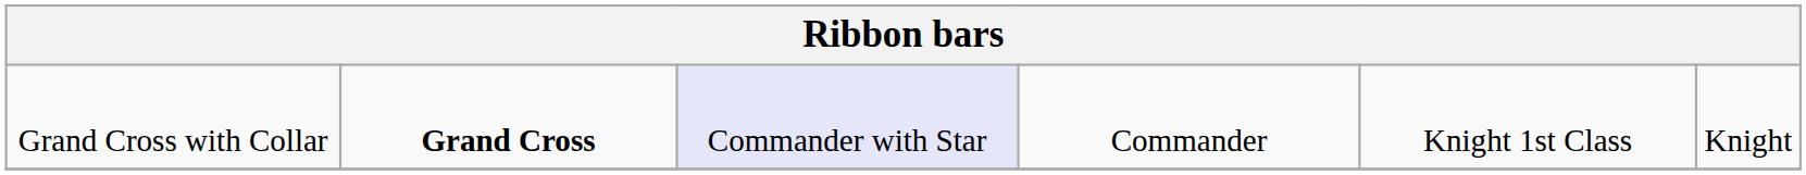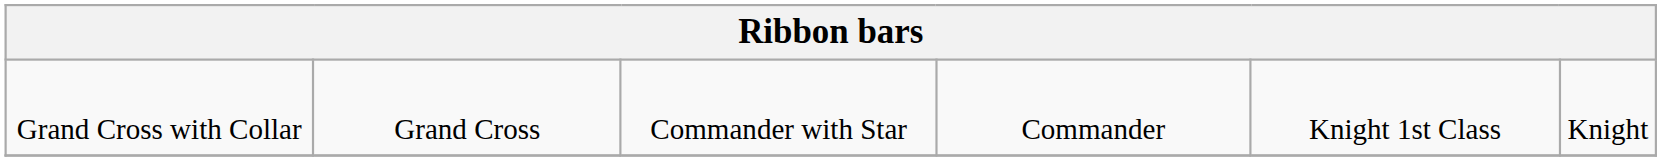Grand Cross with Collar | column 2: bold -> normal
Grand Cross with Collar | column 3: lavender background -> no background
